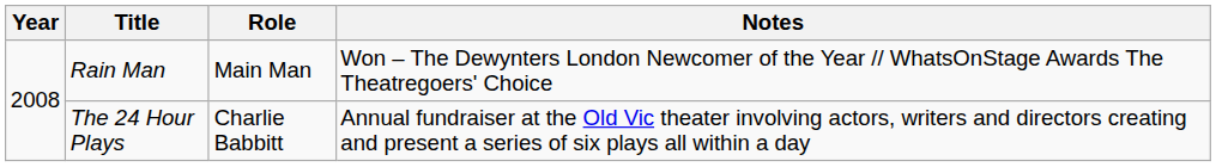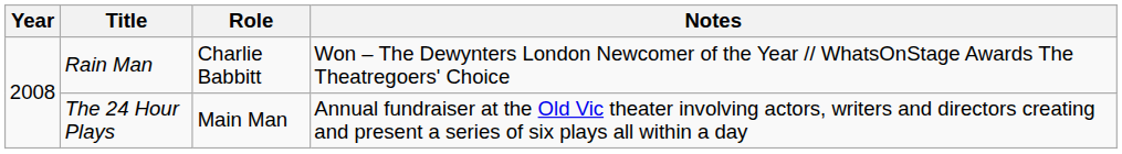Rain Man | Role: Main Man -> Charlie Babbitt
The 24 Hour Plays | Role: Charlie Babbitt -> Main Man
